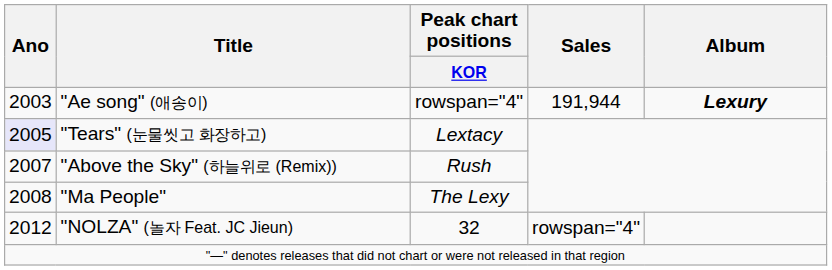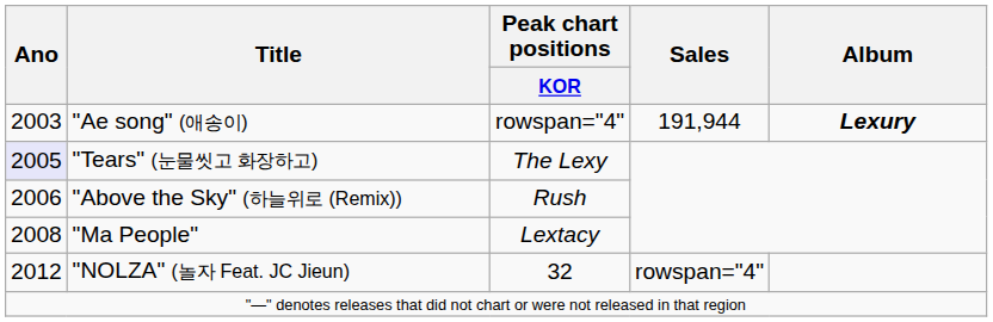"Tears" (눈물씻고 화장하고) | Peak chart positions / KOR: Lextacy -> The Lexy
"Above the Sky" (하늘위로 (Remix)) | Ano: 2007 -> 2006
"Ma People" | Peak chart positions / KOR: The Lexy -> Lextacy
